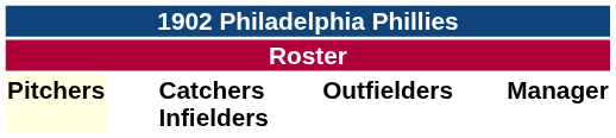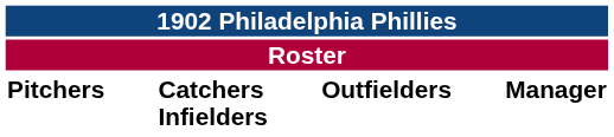Pitchers | column 1: lightyellow background -> no background
